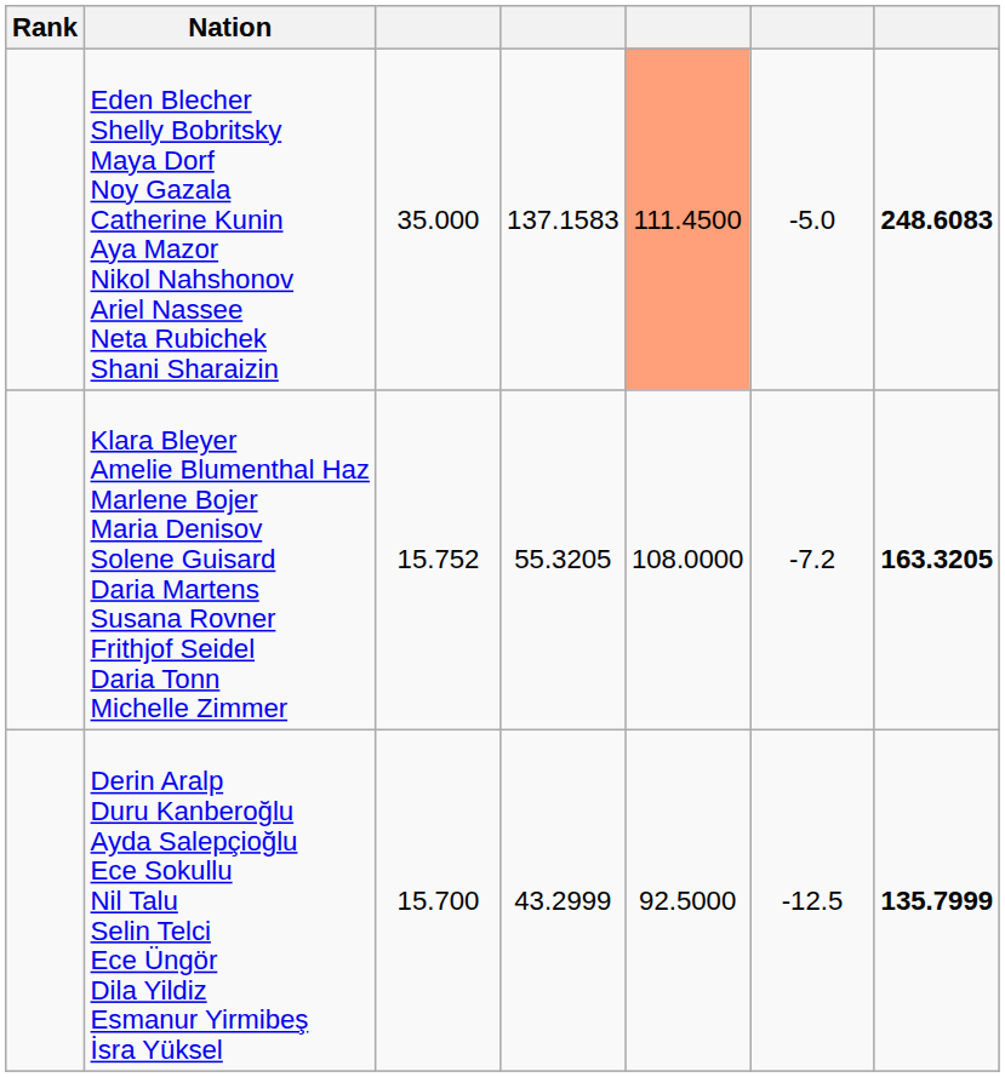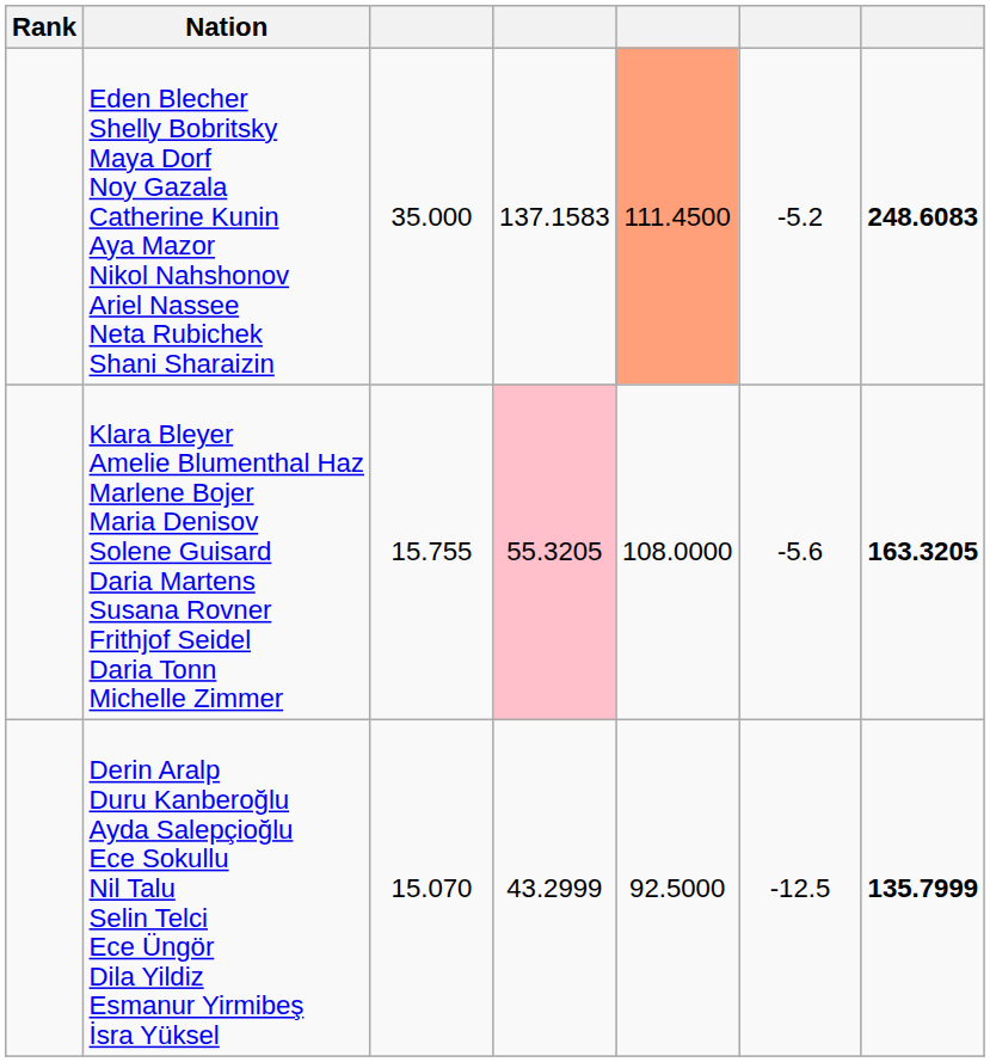row 2 | column 6: -5.0 -> -5.2
row 3 | column 3: 15.752 -> 15.755
row 3 | column 4: no background -> pink background
row 3 | column 6: -7.2 -> -5.6
row 4 | column 3: 15.700 -> 15.070
